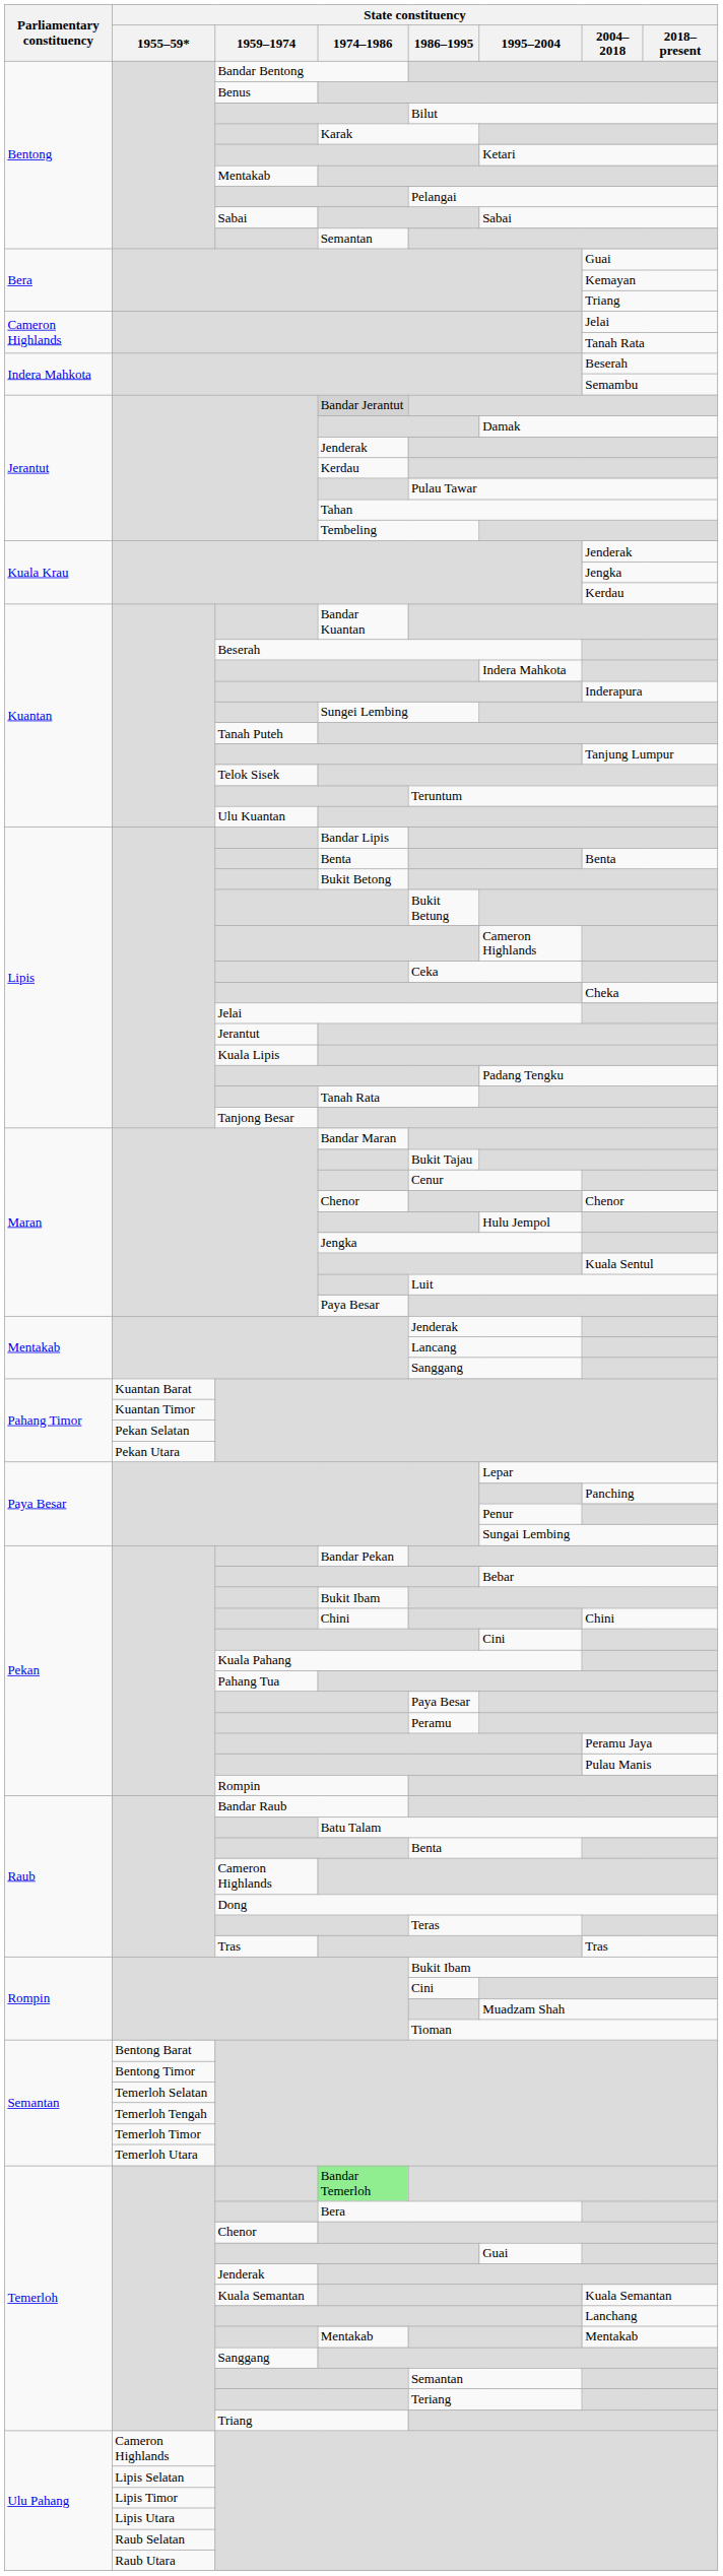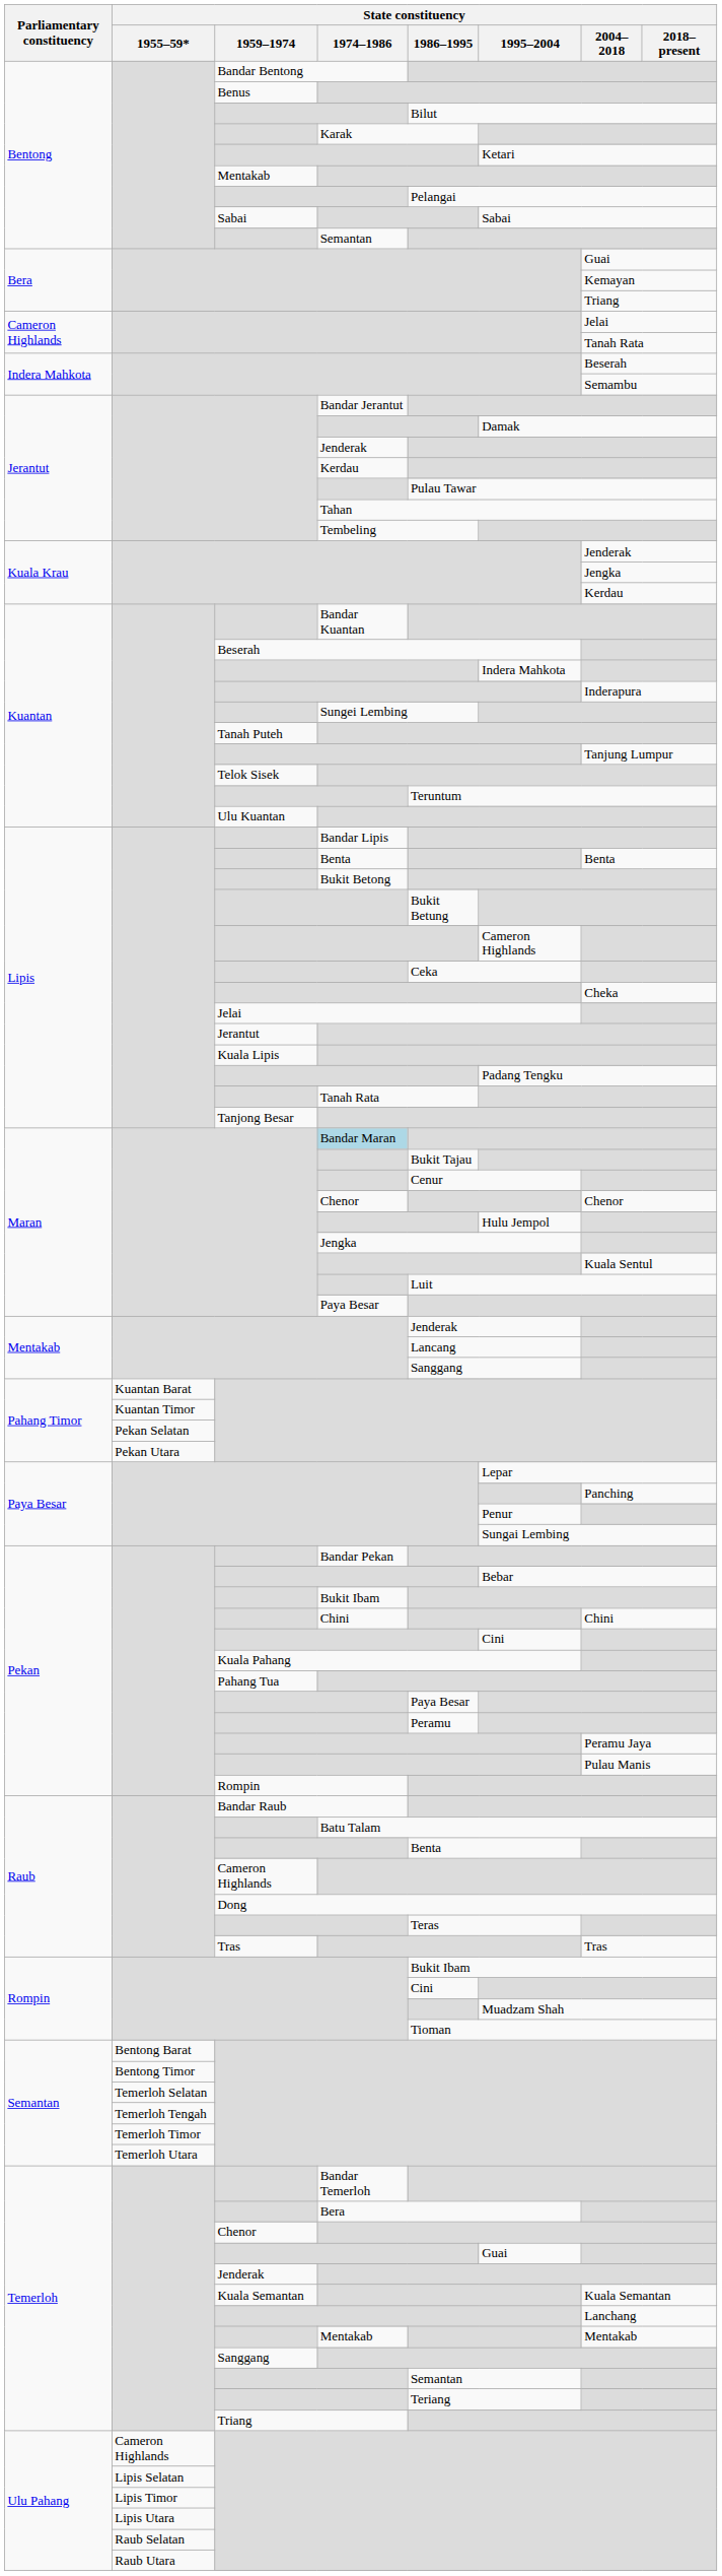Bandar Jerantut | State constituency / 1974–1986: lightgrey background -> no background
Bandar Maran | State constituency / 1974–1986: no background -> lightblue background
Bandar Temerloh | State constituency / 1974–1986: lightgreen background -> no background
